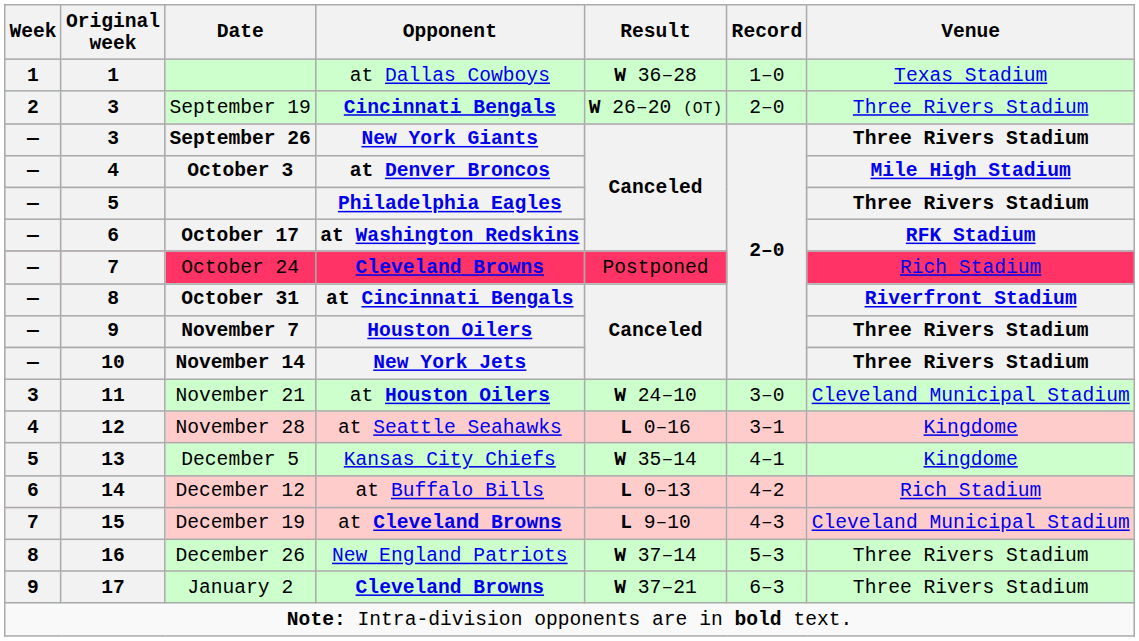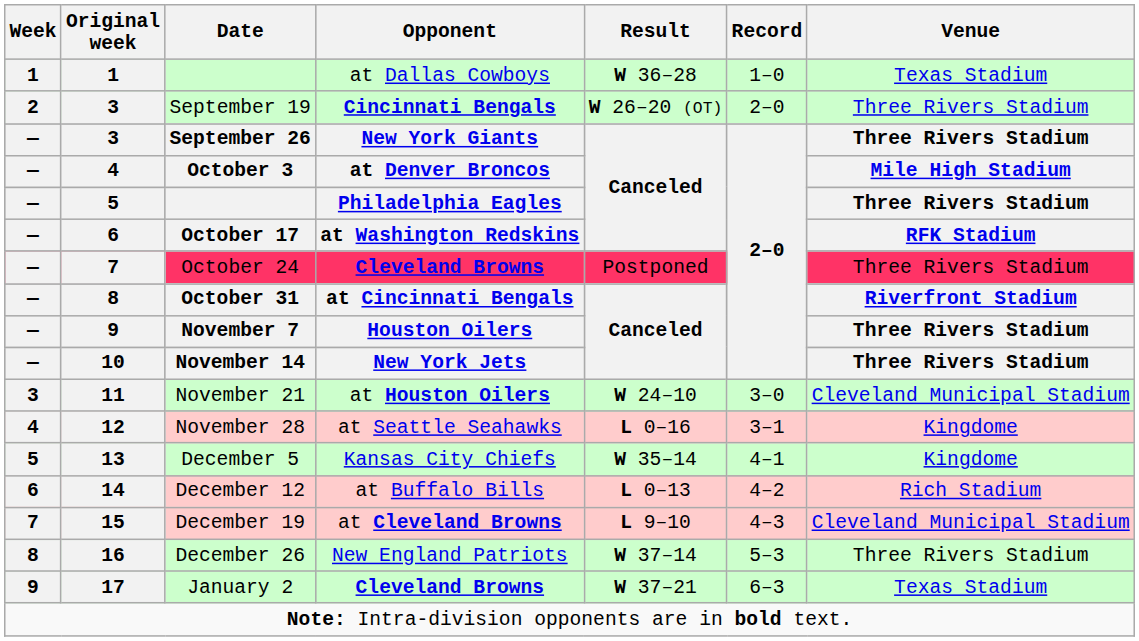October 24 | Venue: Rich Stadium -> Three Rivers Stadium
January 2 | Venue: Three Rivers Stadium -> Texas Stadium
